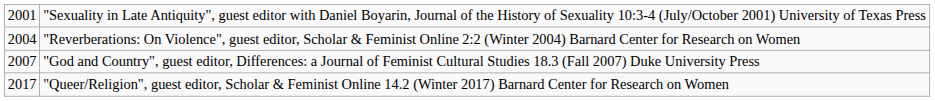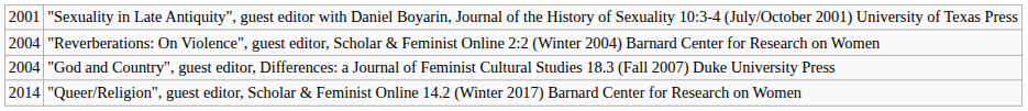row 3 | column 1: 2007 -> 2004
row 4 | column 1: 2017 -> 2014
